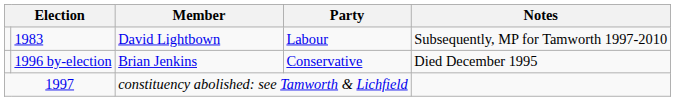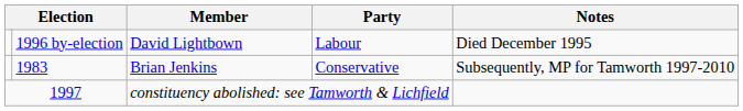David Lightbown | column 2: 1983 -> 1996 by-election
David Lightbown | Notes: Subsequently, MP for Tamworth 1997-2010 -> Died December 1995
Brian Jenkins | column 2: 1996 by-election -> 1983
Brian Jenkins | Notes: Died December 1995 -> Subsequently, MP for Tamworth 1997-2010
